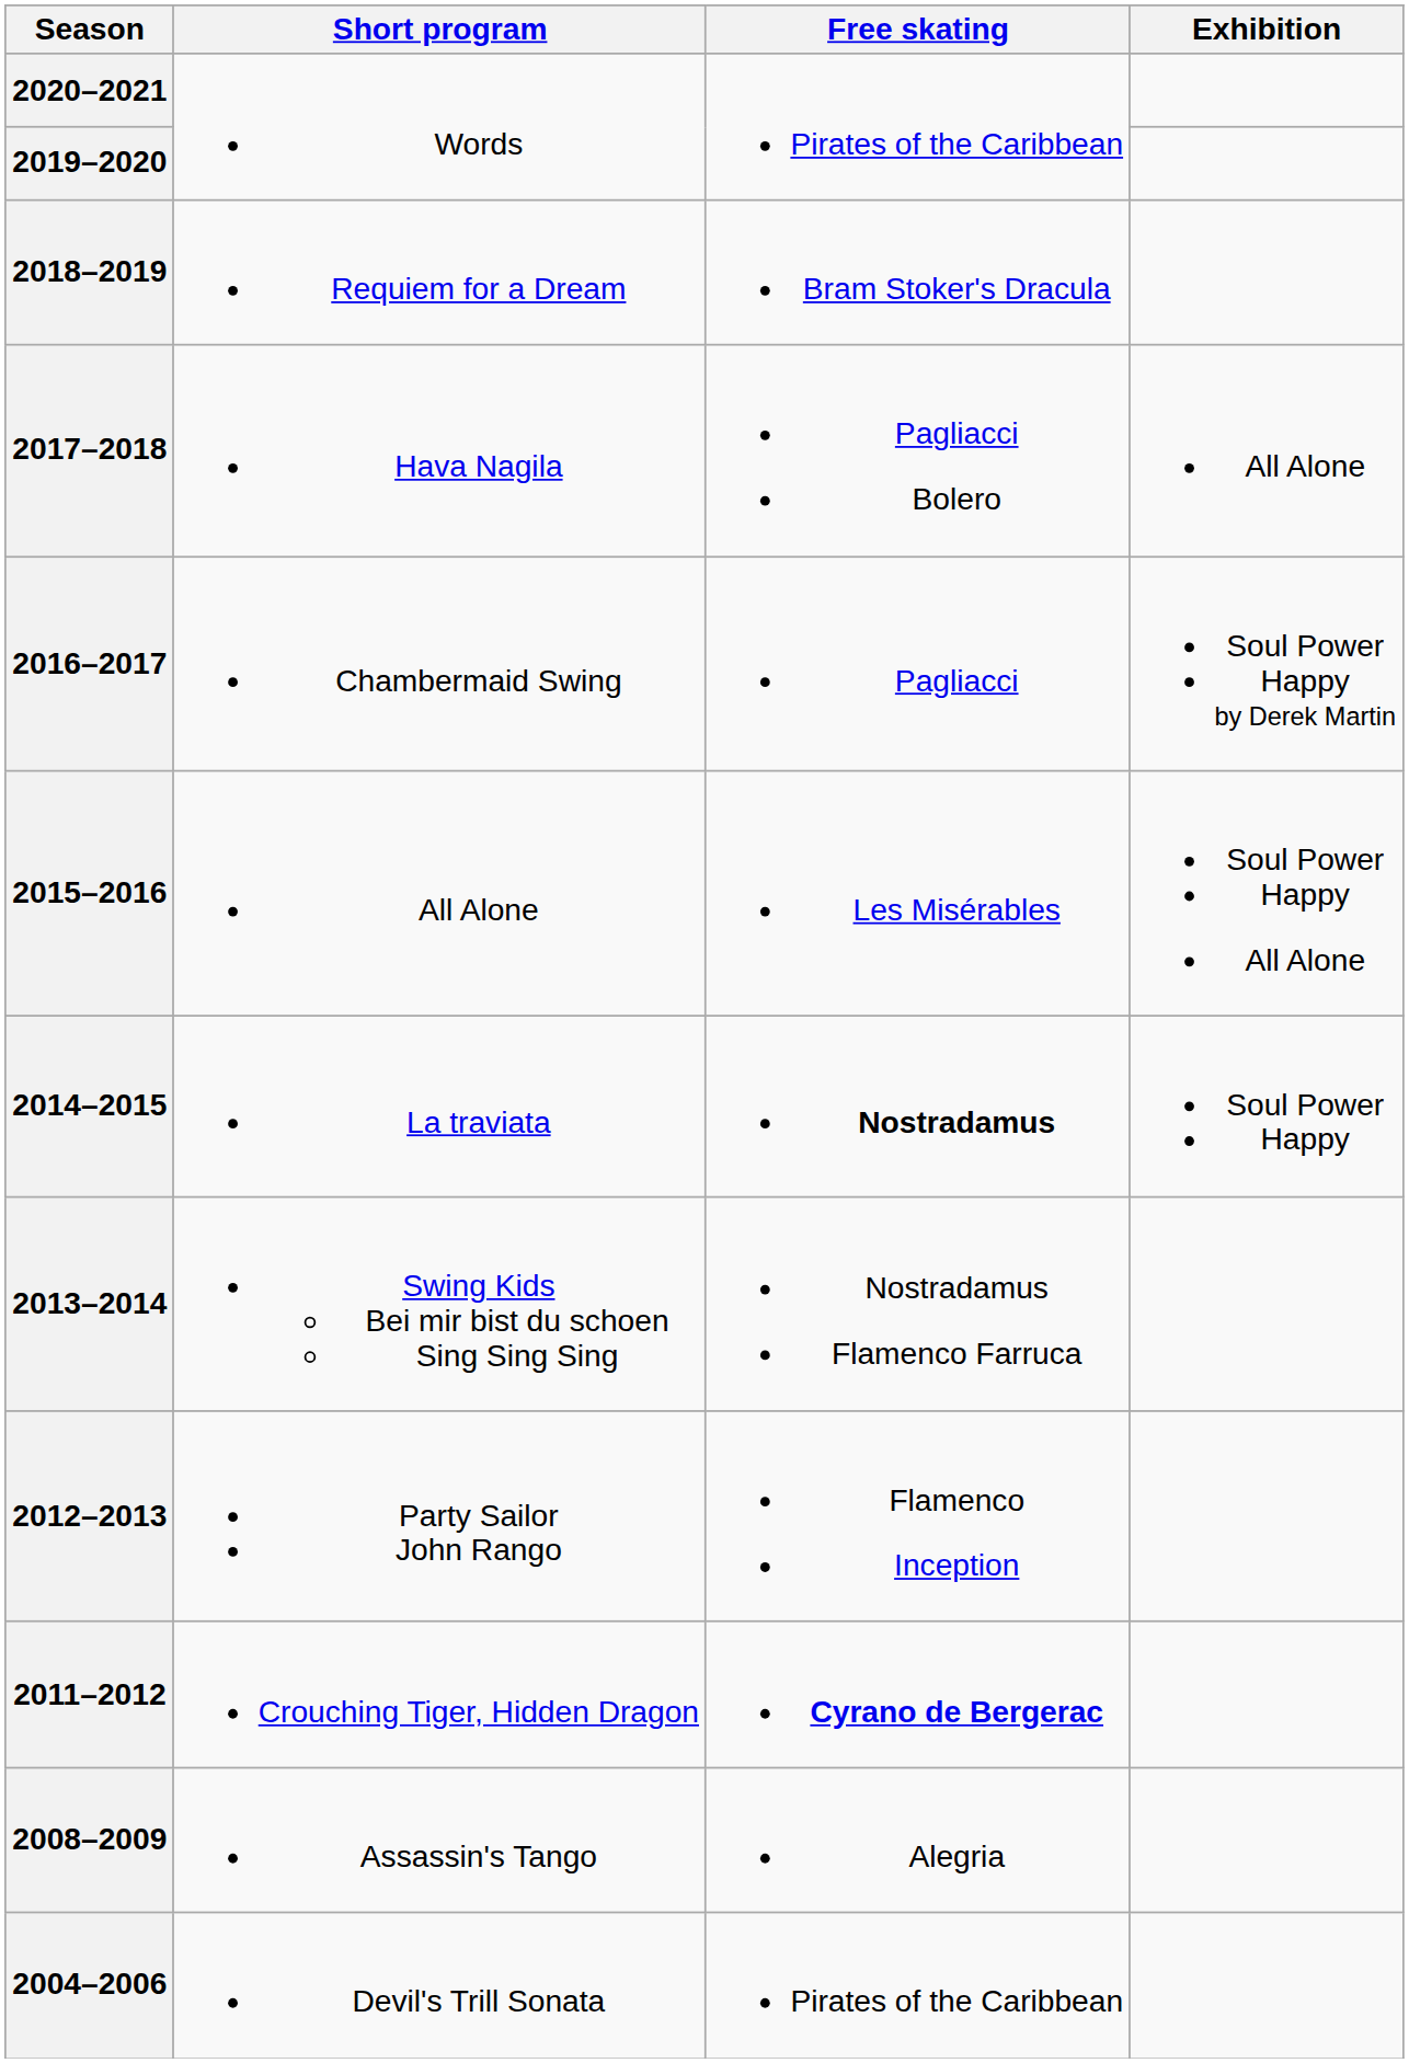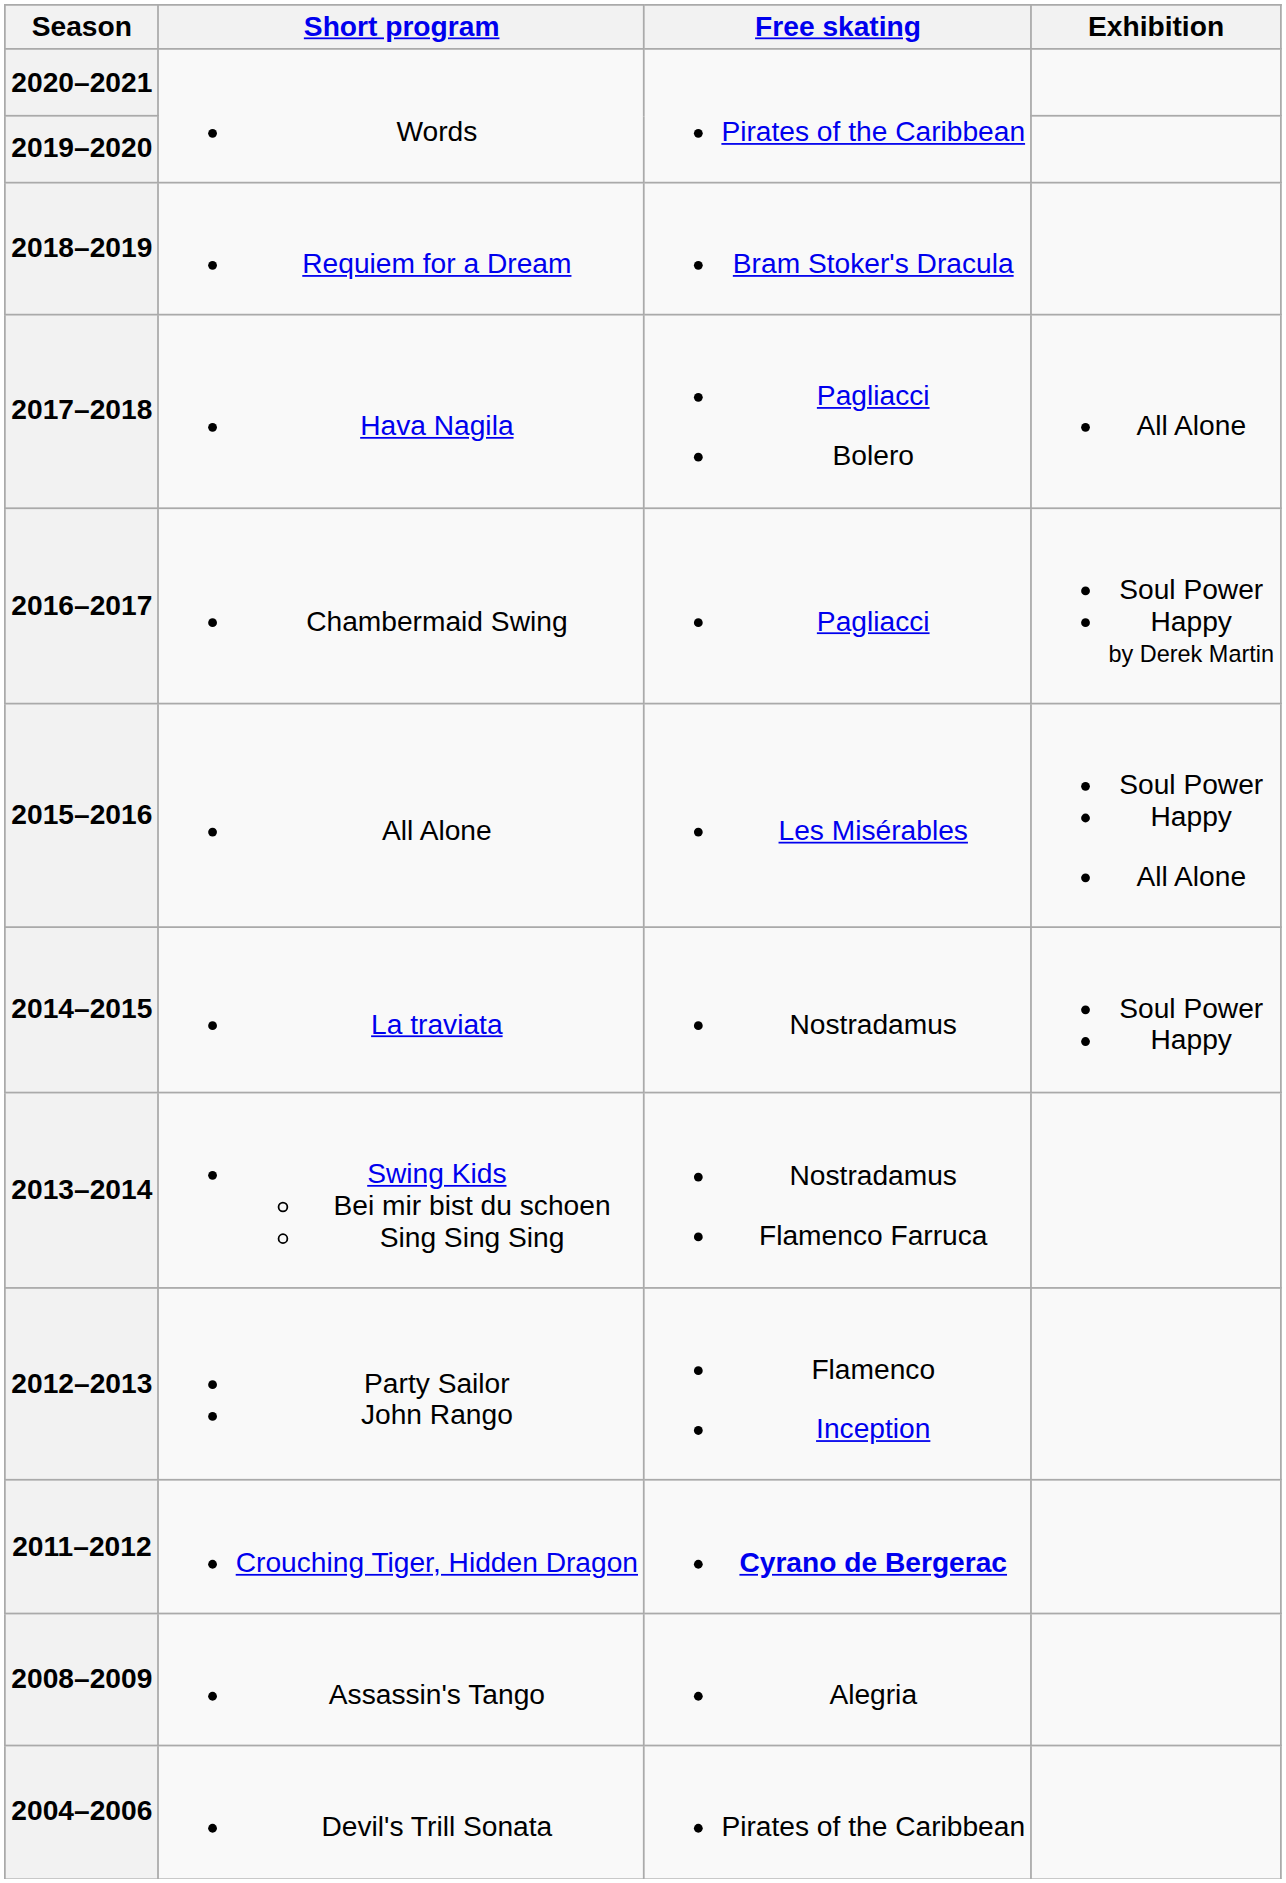2014–2015 | Free skating: bold -> normal
